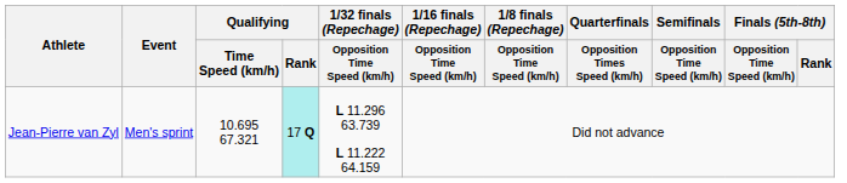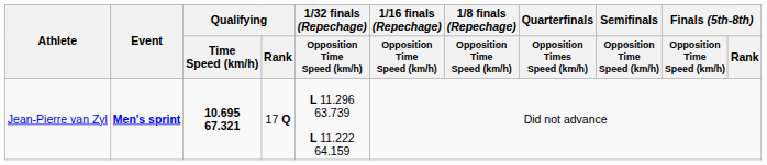Jean-Pierre van Zyl | Event: normal -> bold
Jean-Pierre van Zyl | Qualifying / Time Speed (km/h): normal -> bold
Jean-Pierre van Zyl | Qualifying / Rank: paleturquoise background -> no background
